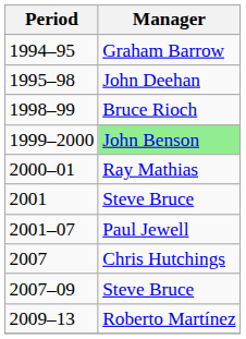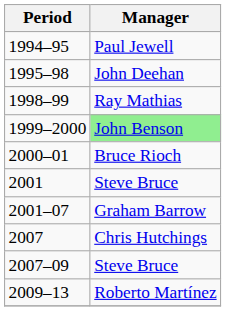row 2 | Manager: Graham Barrow -> Paul Jewell
row 4 | Manager: Bruce Rioch -> Ray Mathias
row 6 | Manager: Ray Mathias -> Bruce Rioch
row 8 | Manager: Paul Jewell -> Graham Barrow
